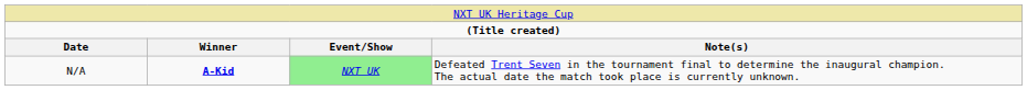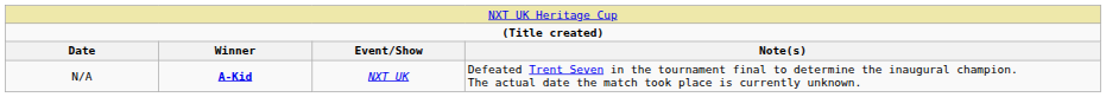N/A | column 3: lightgreen background -> no background
